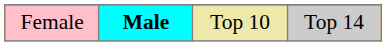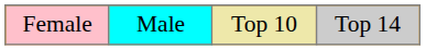Female | column 2: bold -> normal
